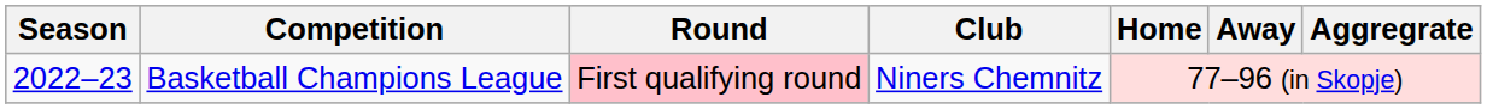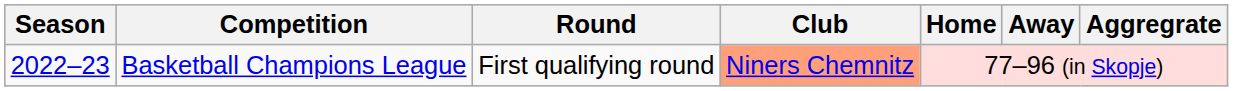Basketball Champions League | Round: pink background -> no background
Basketball Champions League | Club: no background -> lightsalmon background
